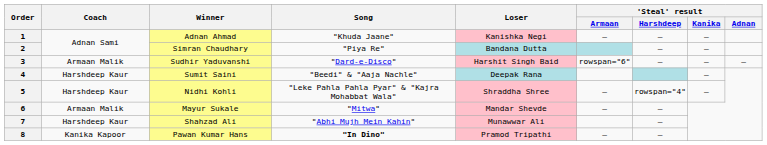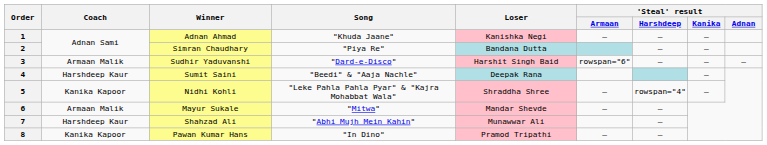5 | Coach: Harshdeep Kaur -> Kanika Kapoor
8 | Song: bold -> normal
